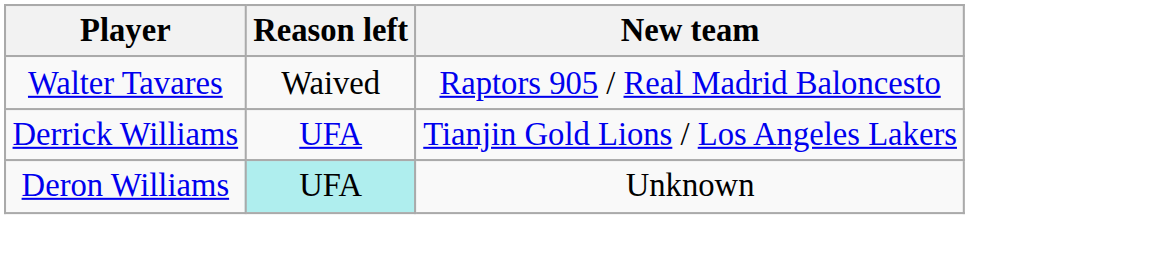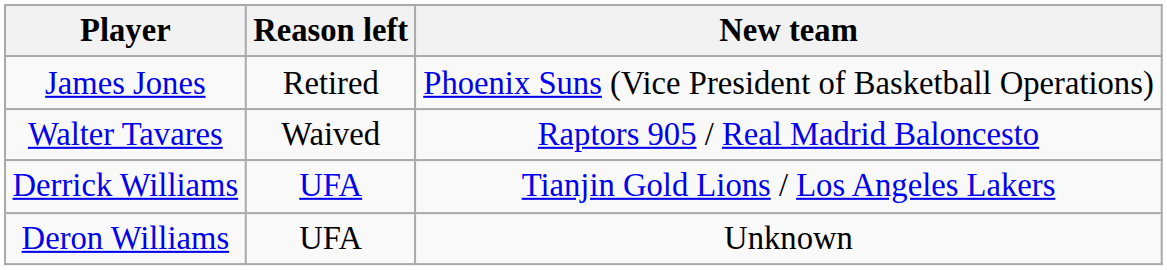+ row: James Jones | Retired | Phoenix Suns (Vice President of Basketball Operations)
Deron Williams | Reason left: paleturquoise background -> no background
